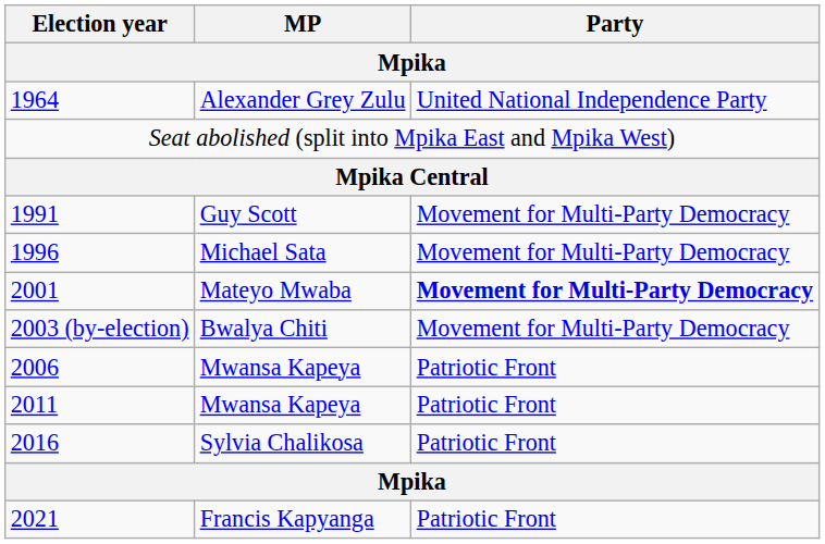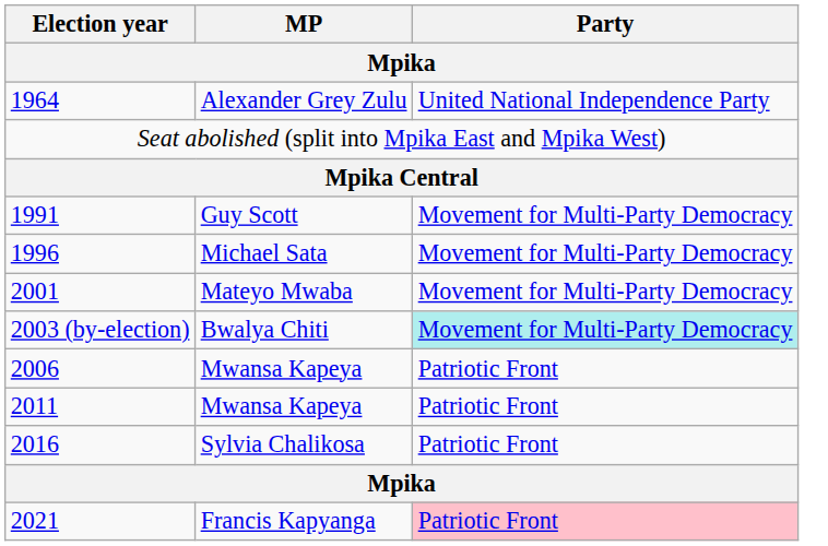Mateyo Mwaba | Party: bold -> normal
Bwalya Chiti | Party: no background -> paleturquoise background
Francis Kapyanga | Party: no background -> pink background
